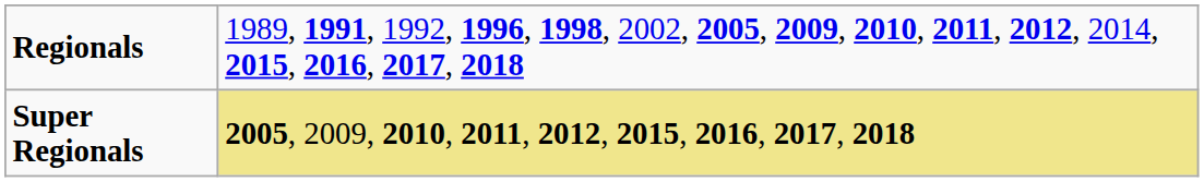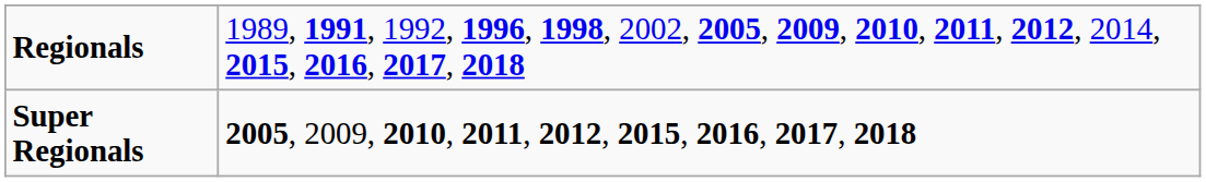Super Regionals | column 2: khaki background -> no background
